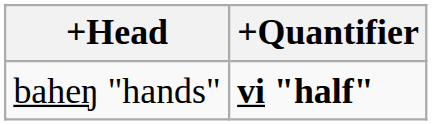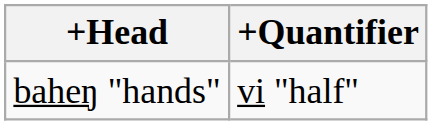baheŋ "hands" | +Quantifier: bold -> normal
